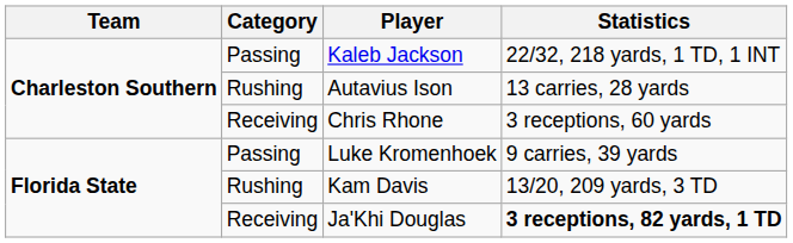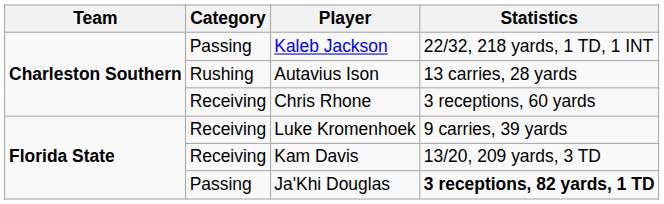Luke Kromenhoek | Category: Passing -> Receiving
Kam Davis | Category: Rushing -> Receiving
Ja'Khi Douglas | Category: Receiving -> Passing
